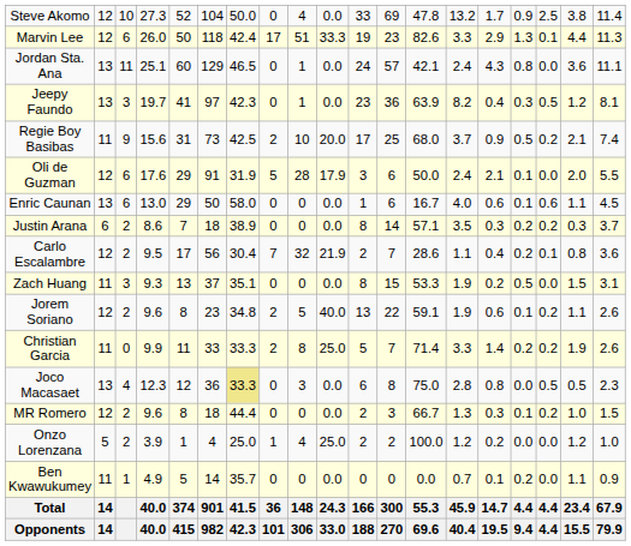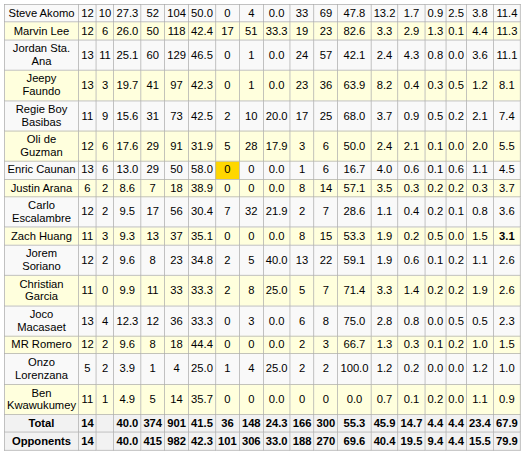Enric Caunan | column 8: no background -> gold background
Zach Huang | column 19: normal -> bold
Joco Macasaet | column 7: khaki background -> no background
